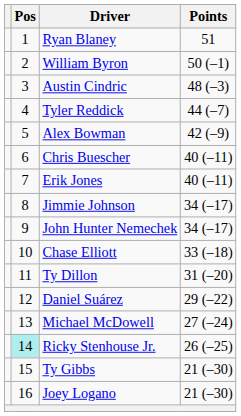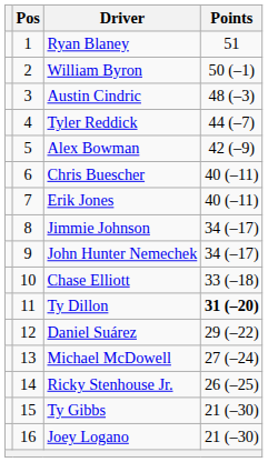Ty Dillon | Points: normal -> bold
Ricky Stenhouse Jr. | Pos: paleturquoise background -> no background
